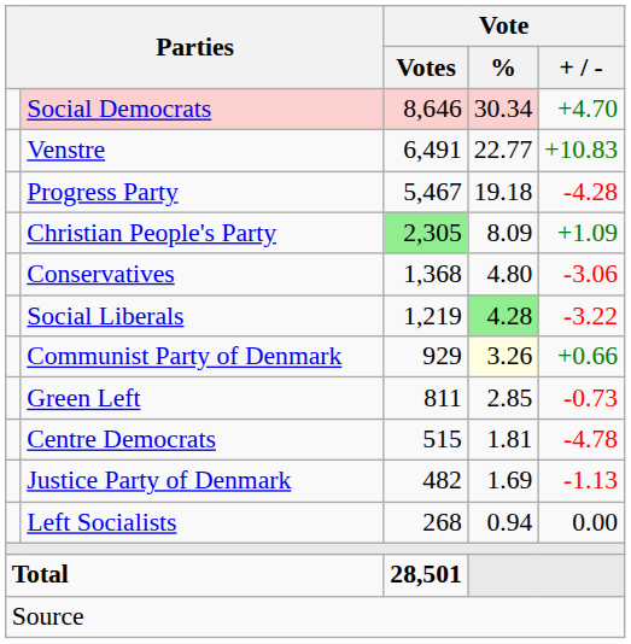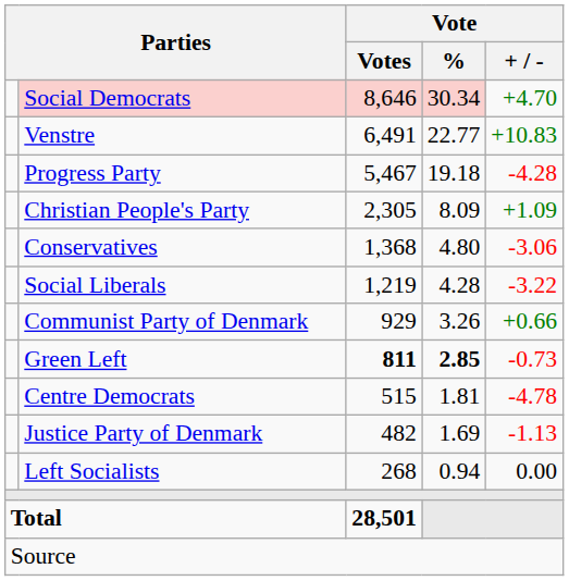Christian People's Party | Vote / Votes: lightgreen background -> no background
Social Liberals | Vote / %: lightgreen background -> no background
Communist Party of Denmark | Vote / %: lightyellow background -> no background
Green Left | Vote / Votes: normal -> bold
Green Left | Vote / %: normal -> bold
